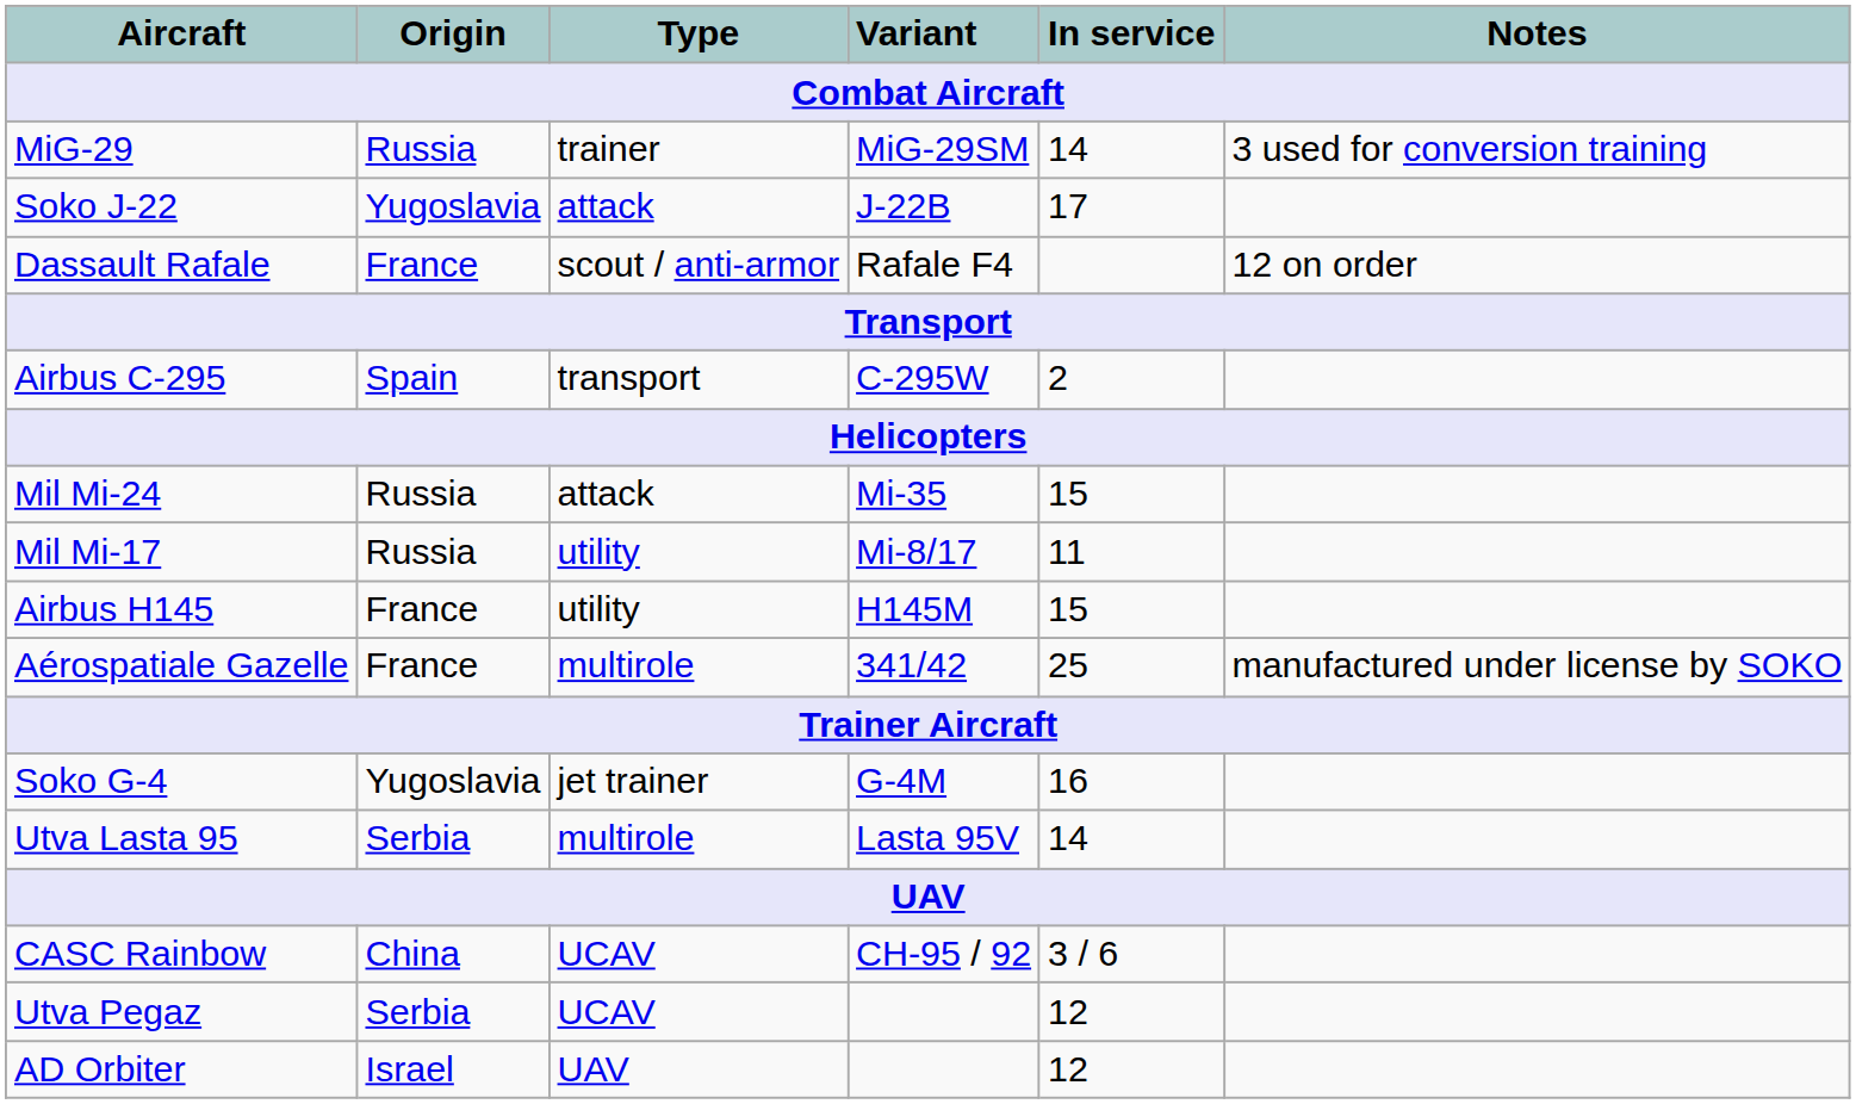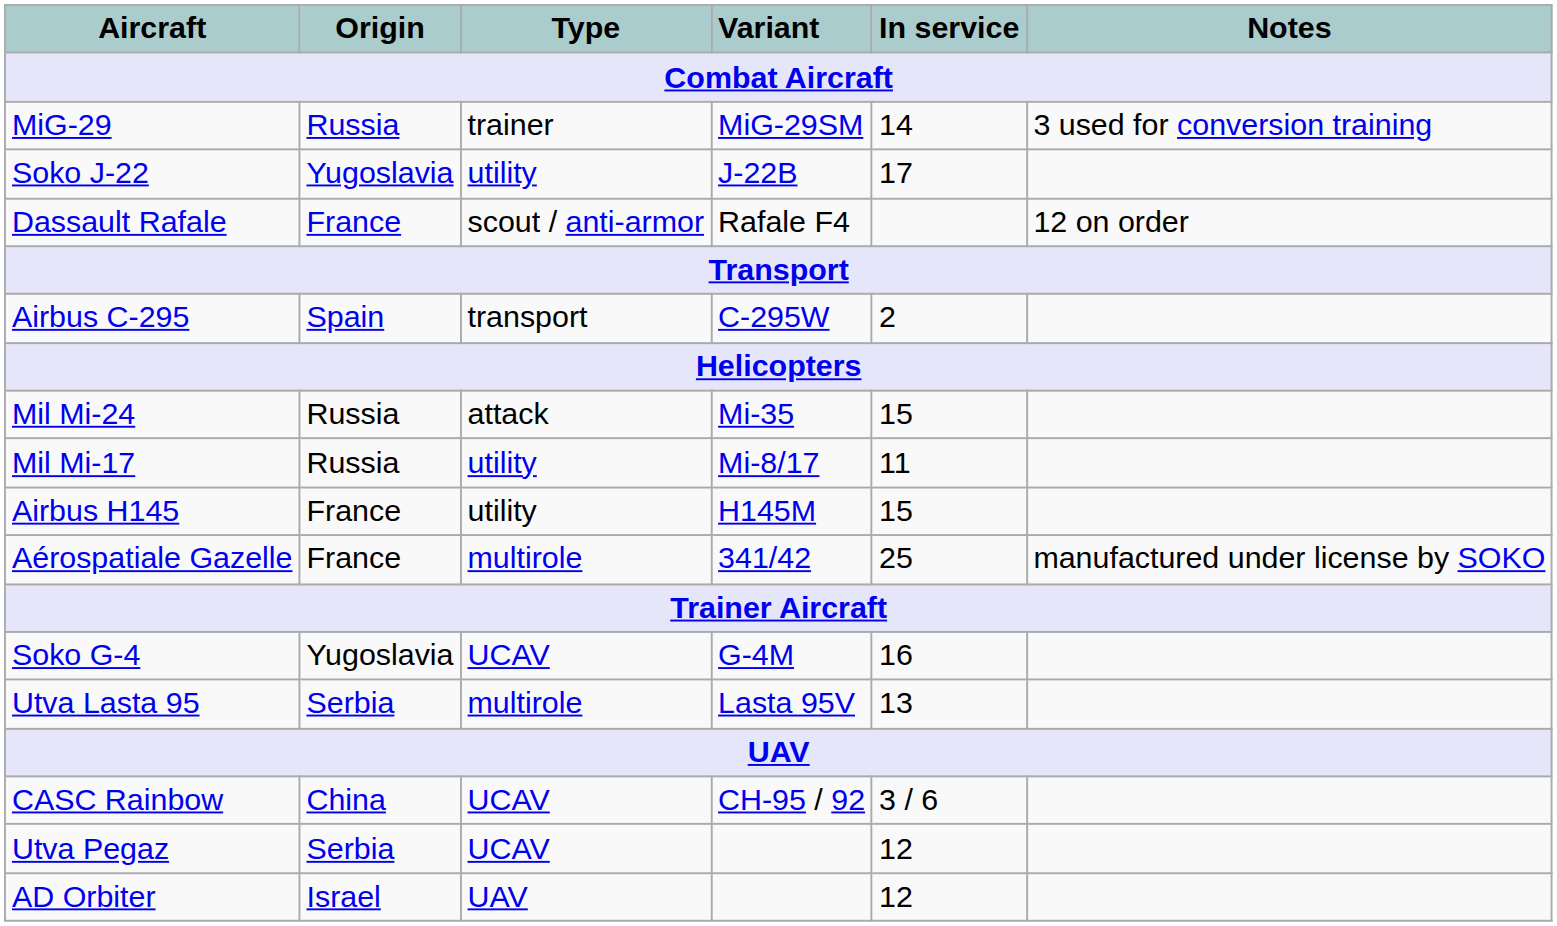Soko J-22 | Type: attack -> utility
Soko G-4 | Type: jet trainer -> UCAV
Utva Lasta 95 | In service: 14 -> 13
